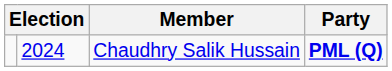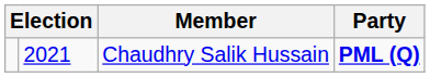Chaudhry Salik Hussain | column 2: 2024 -> 2021
